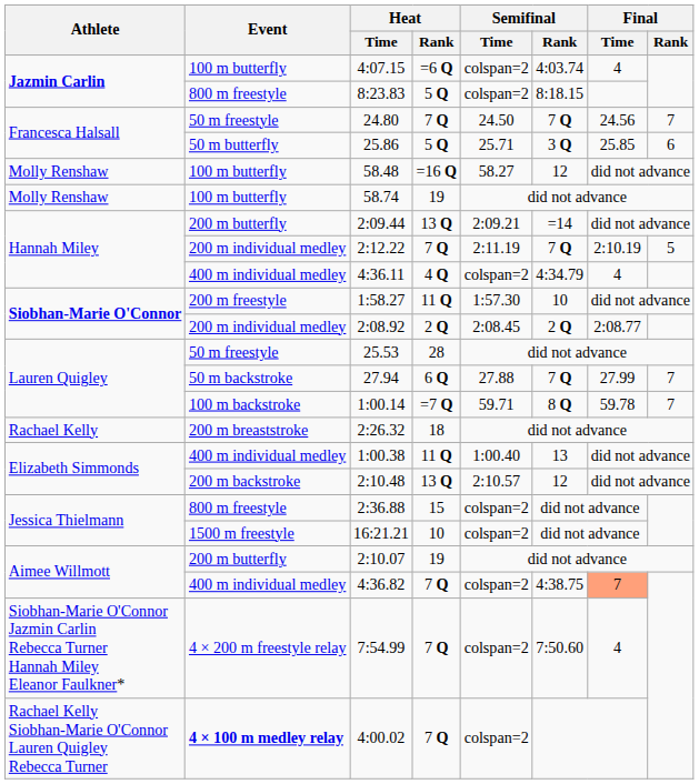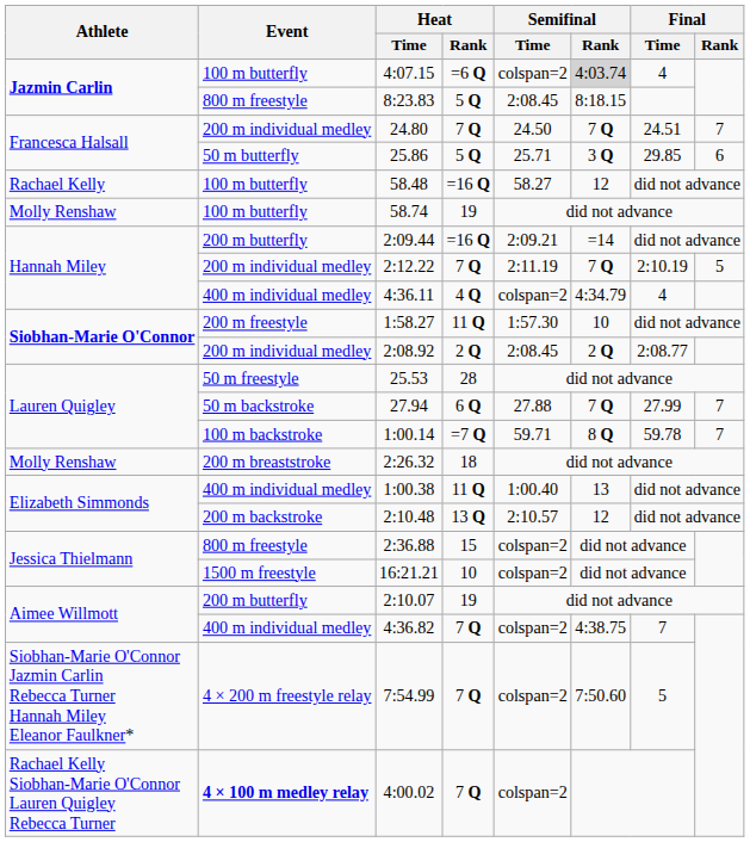4:07.15 | Semifinal / Rank: no background -> lightgrey background
8:23.83 | Semifinal / Time: colspan=2 -> 2:08.45
24.80 | Event: 50 m freestyle -> 200 m individual medley
24.80 | Final / Time: 24.56 -> 24.51
25.86 | Final / Time: 25.85 -> 29.85
58.48 | Athlete: Molly Renshaw -> Rachael Kelly
2:09.44 | Heat / Rank: 13 Q -> =16 Q
2:26.32 | Athlete: Rachael Kelly -> Molly Renshaw
4:36.82 | Final / Time: lightsalmon background -> no background
7:54.99 | Final / Time: 4 -> 5
